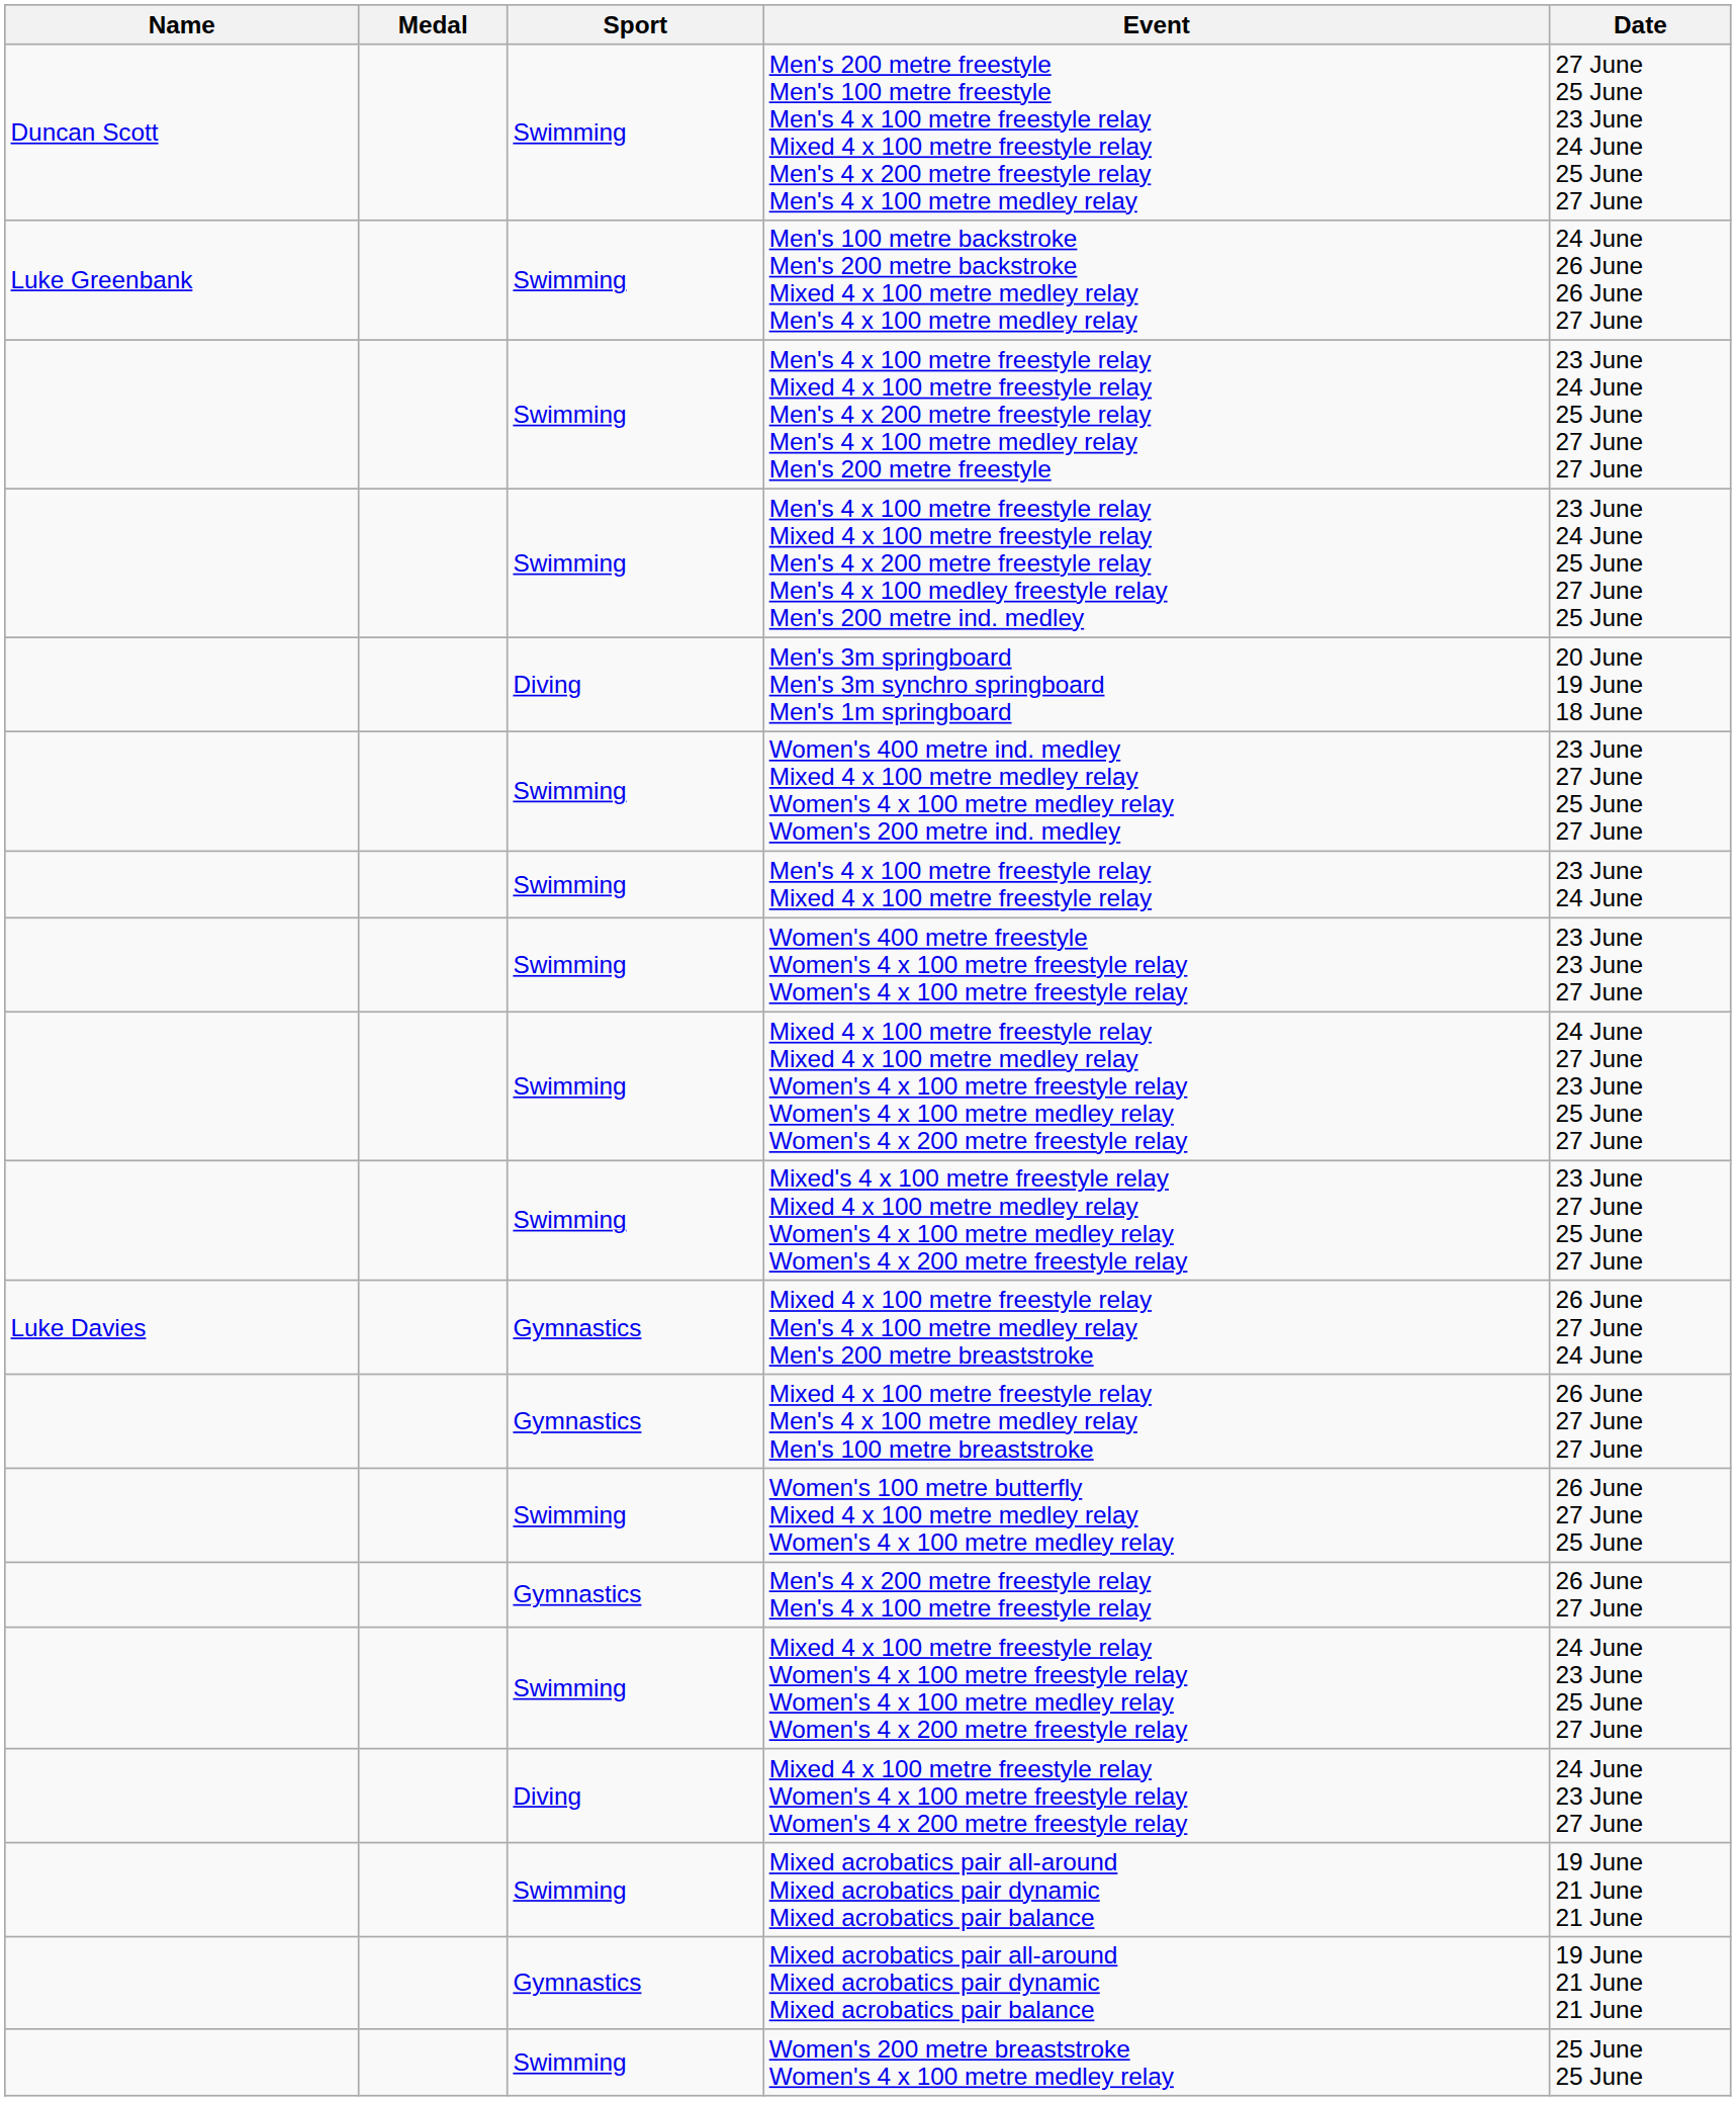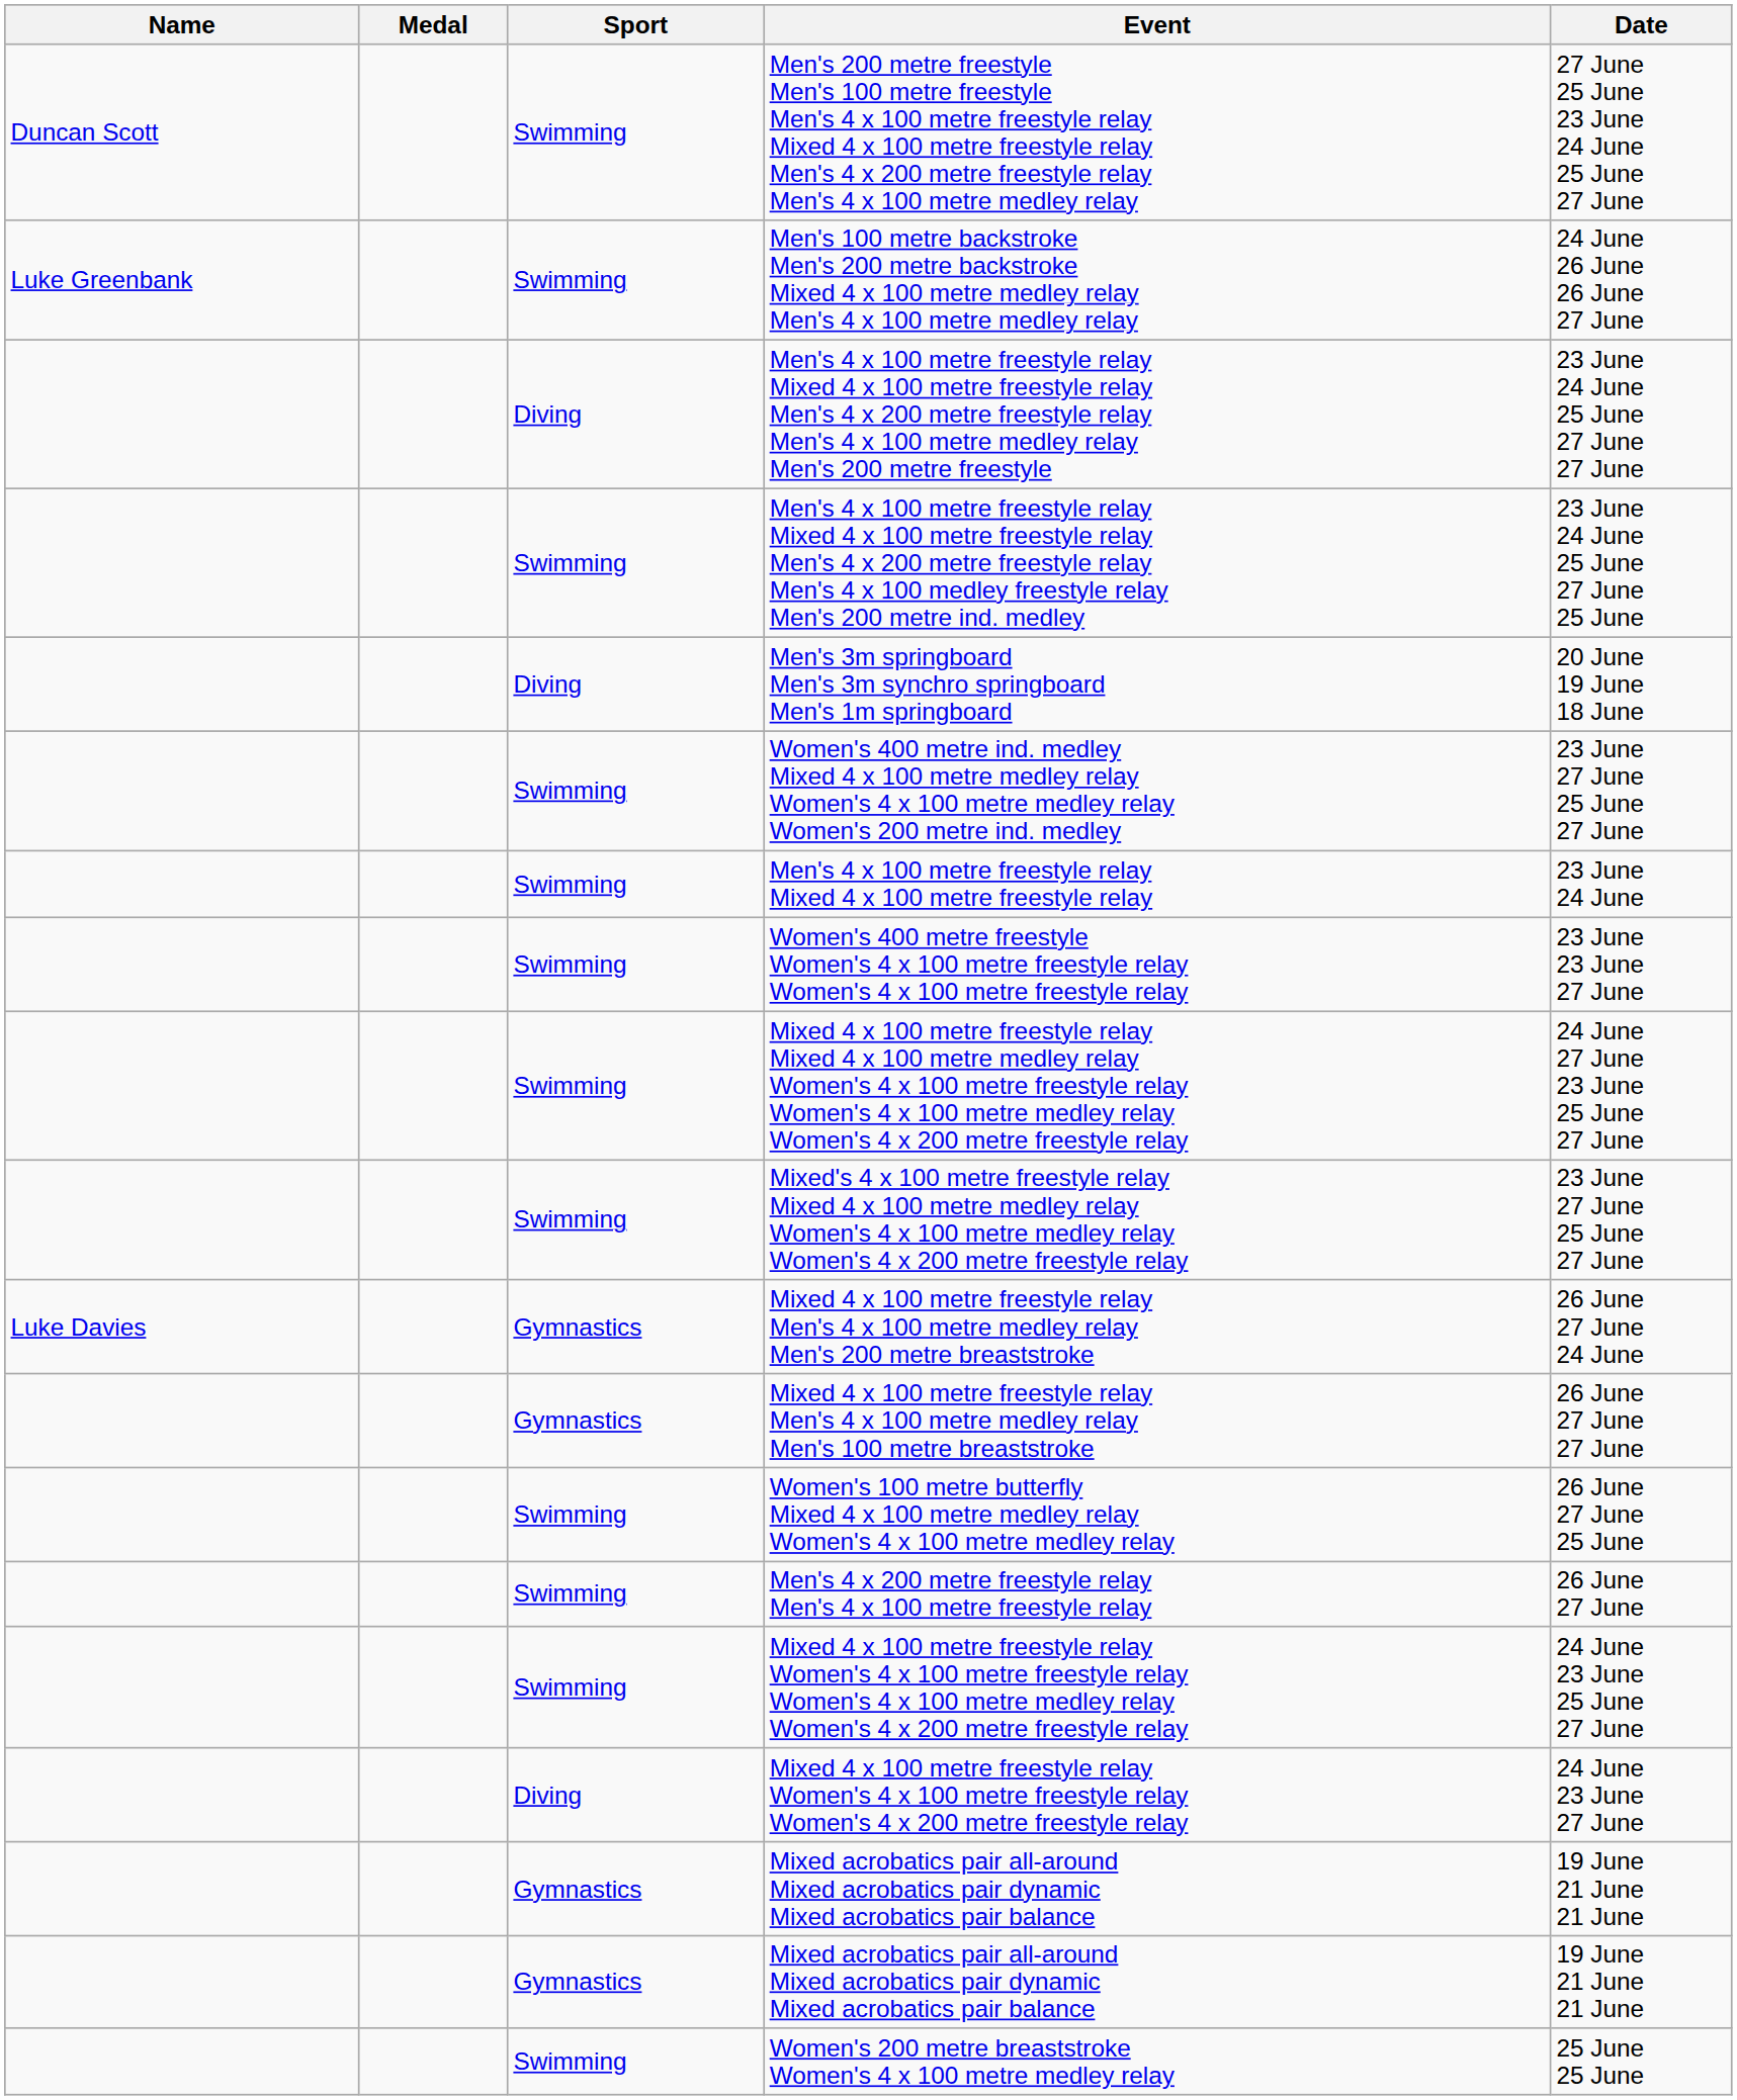row 4 | Sport: Swimming -> Diving
row 15 | Sport: Gymnastics -> Swimming
row 18 | Sport: Swimming -> Gymnastics
